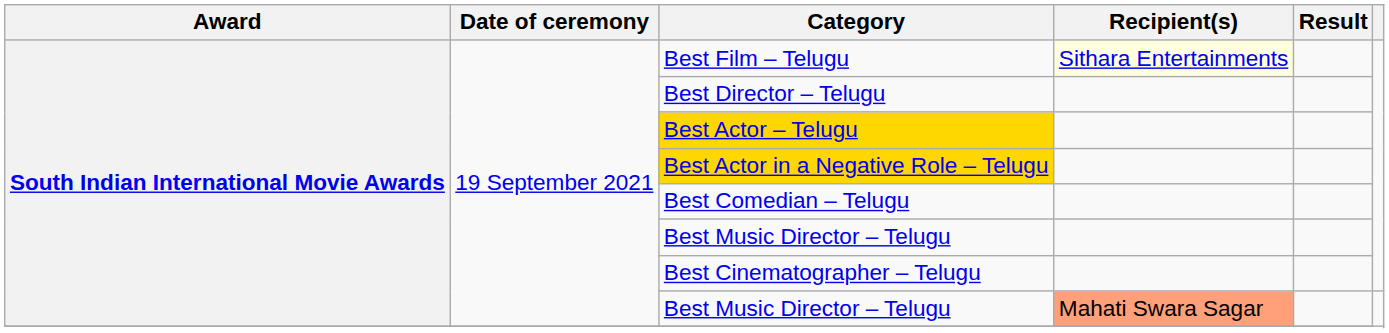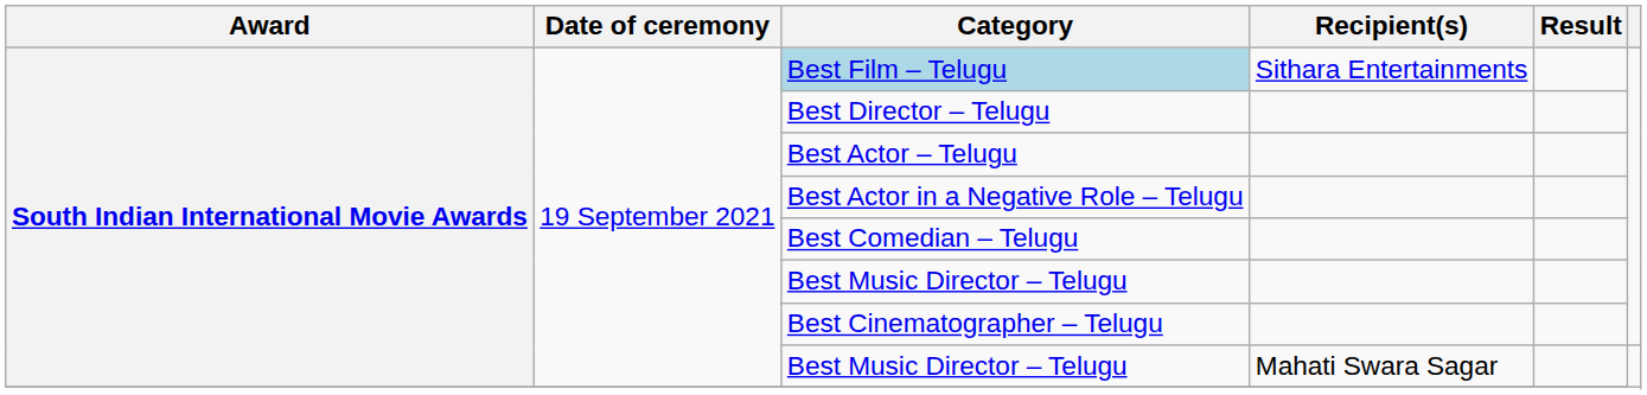Best Film – Telugu | Category: no background -> lightblue background
Best Film – Telugu | Recipient(s): lightyellow background -> no background
Best Actor – Telugu | Category: gold background -> no background
Best Actor in a Negative Role – Telugu | Category: gold background -> no background
Best Music Director – Telugu / Mahati Swara Sagar | Recipient(s): lightsalmon background -> no background
